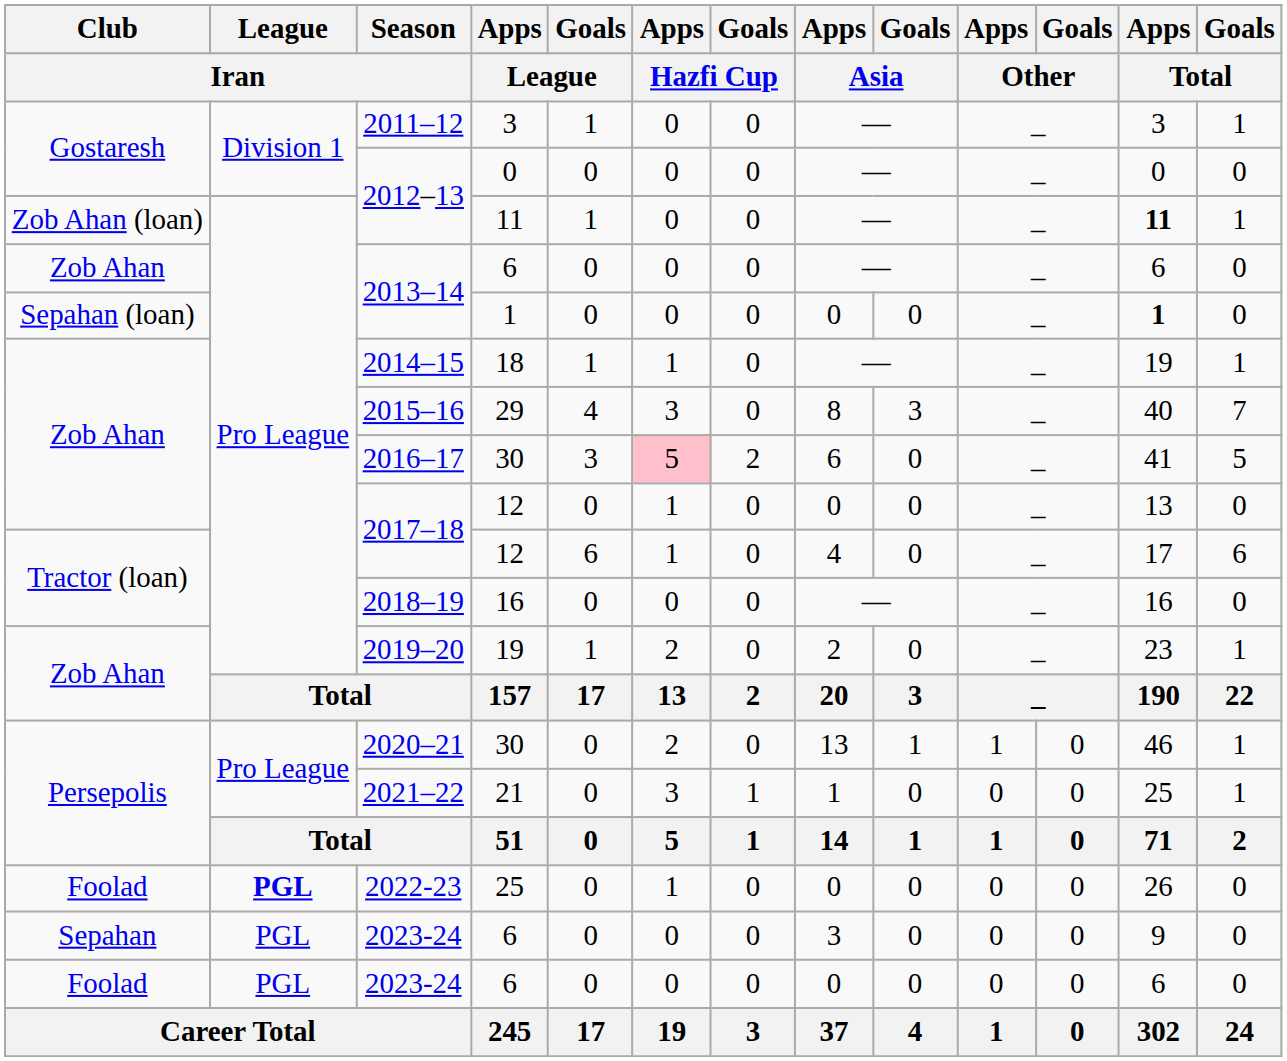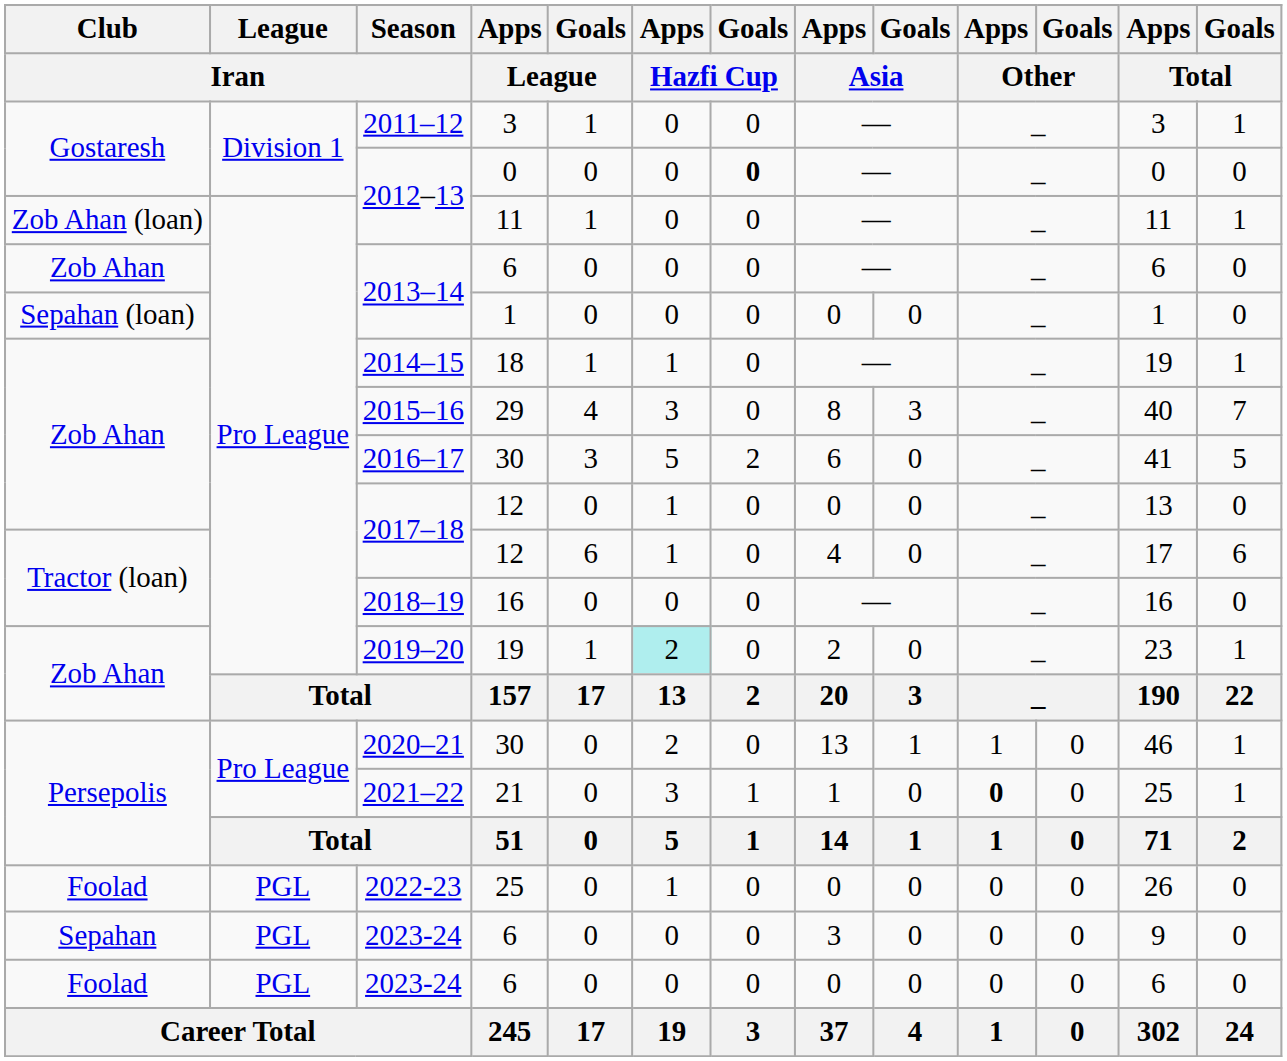Gostaresh / 2012–13 | Goals / Hazfi Cup: normal -> bold
Zob Ahan (loan) / 2012–13 | Apps / Total: bold -> normal
Sepahan (loan) / 2013–14 | Apps / Total: bold -> normal
2016–17 | Apps / Hazfi Cup: pink background -> no background
2019–20 | Apps / Hazfi Cup: no background -> paleturquoise background
2021–22 | Apps / Other: normal -> bold
2022-23 | League / Iran: bold -> normal
